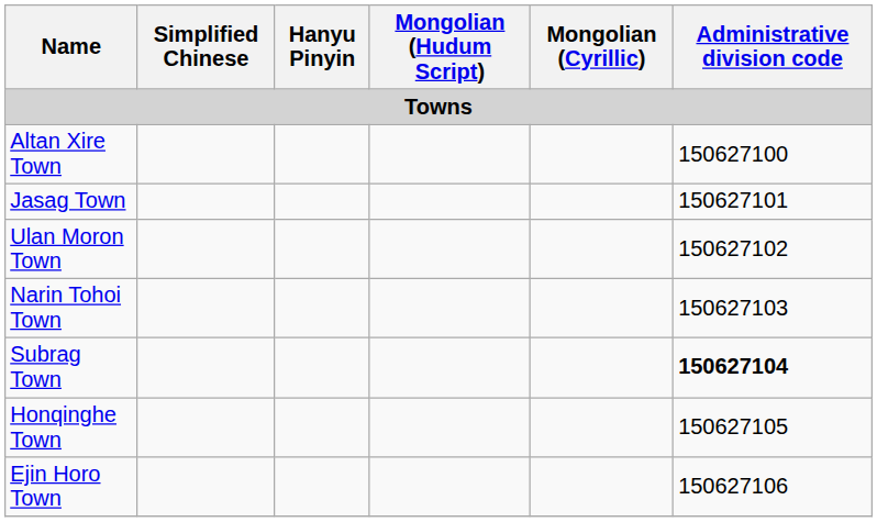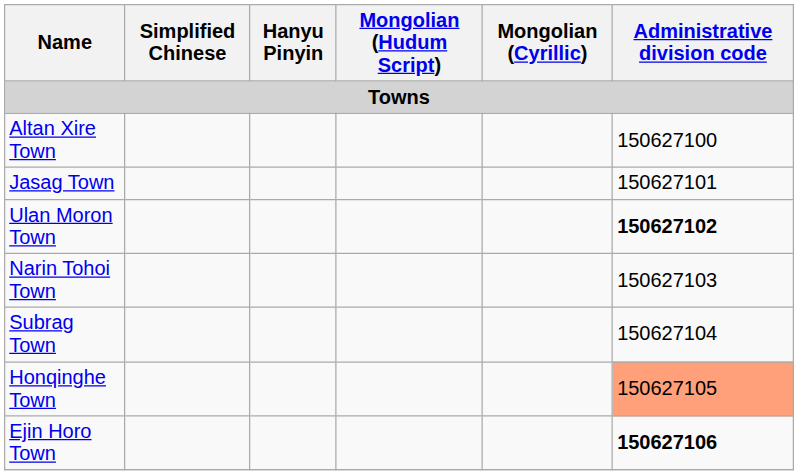Ulan Moron Town | Administrative division code: normal -> bold
Subrag Town | Administrative division code: bold -> normal
Honqinghe Town | Administrative division code: no background -> lightsalmon background
Ejin Horo Town | Administrative division code: normal -> bold
